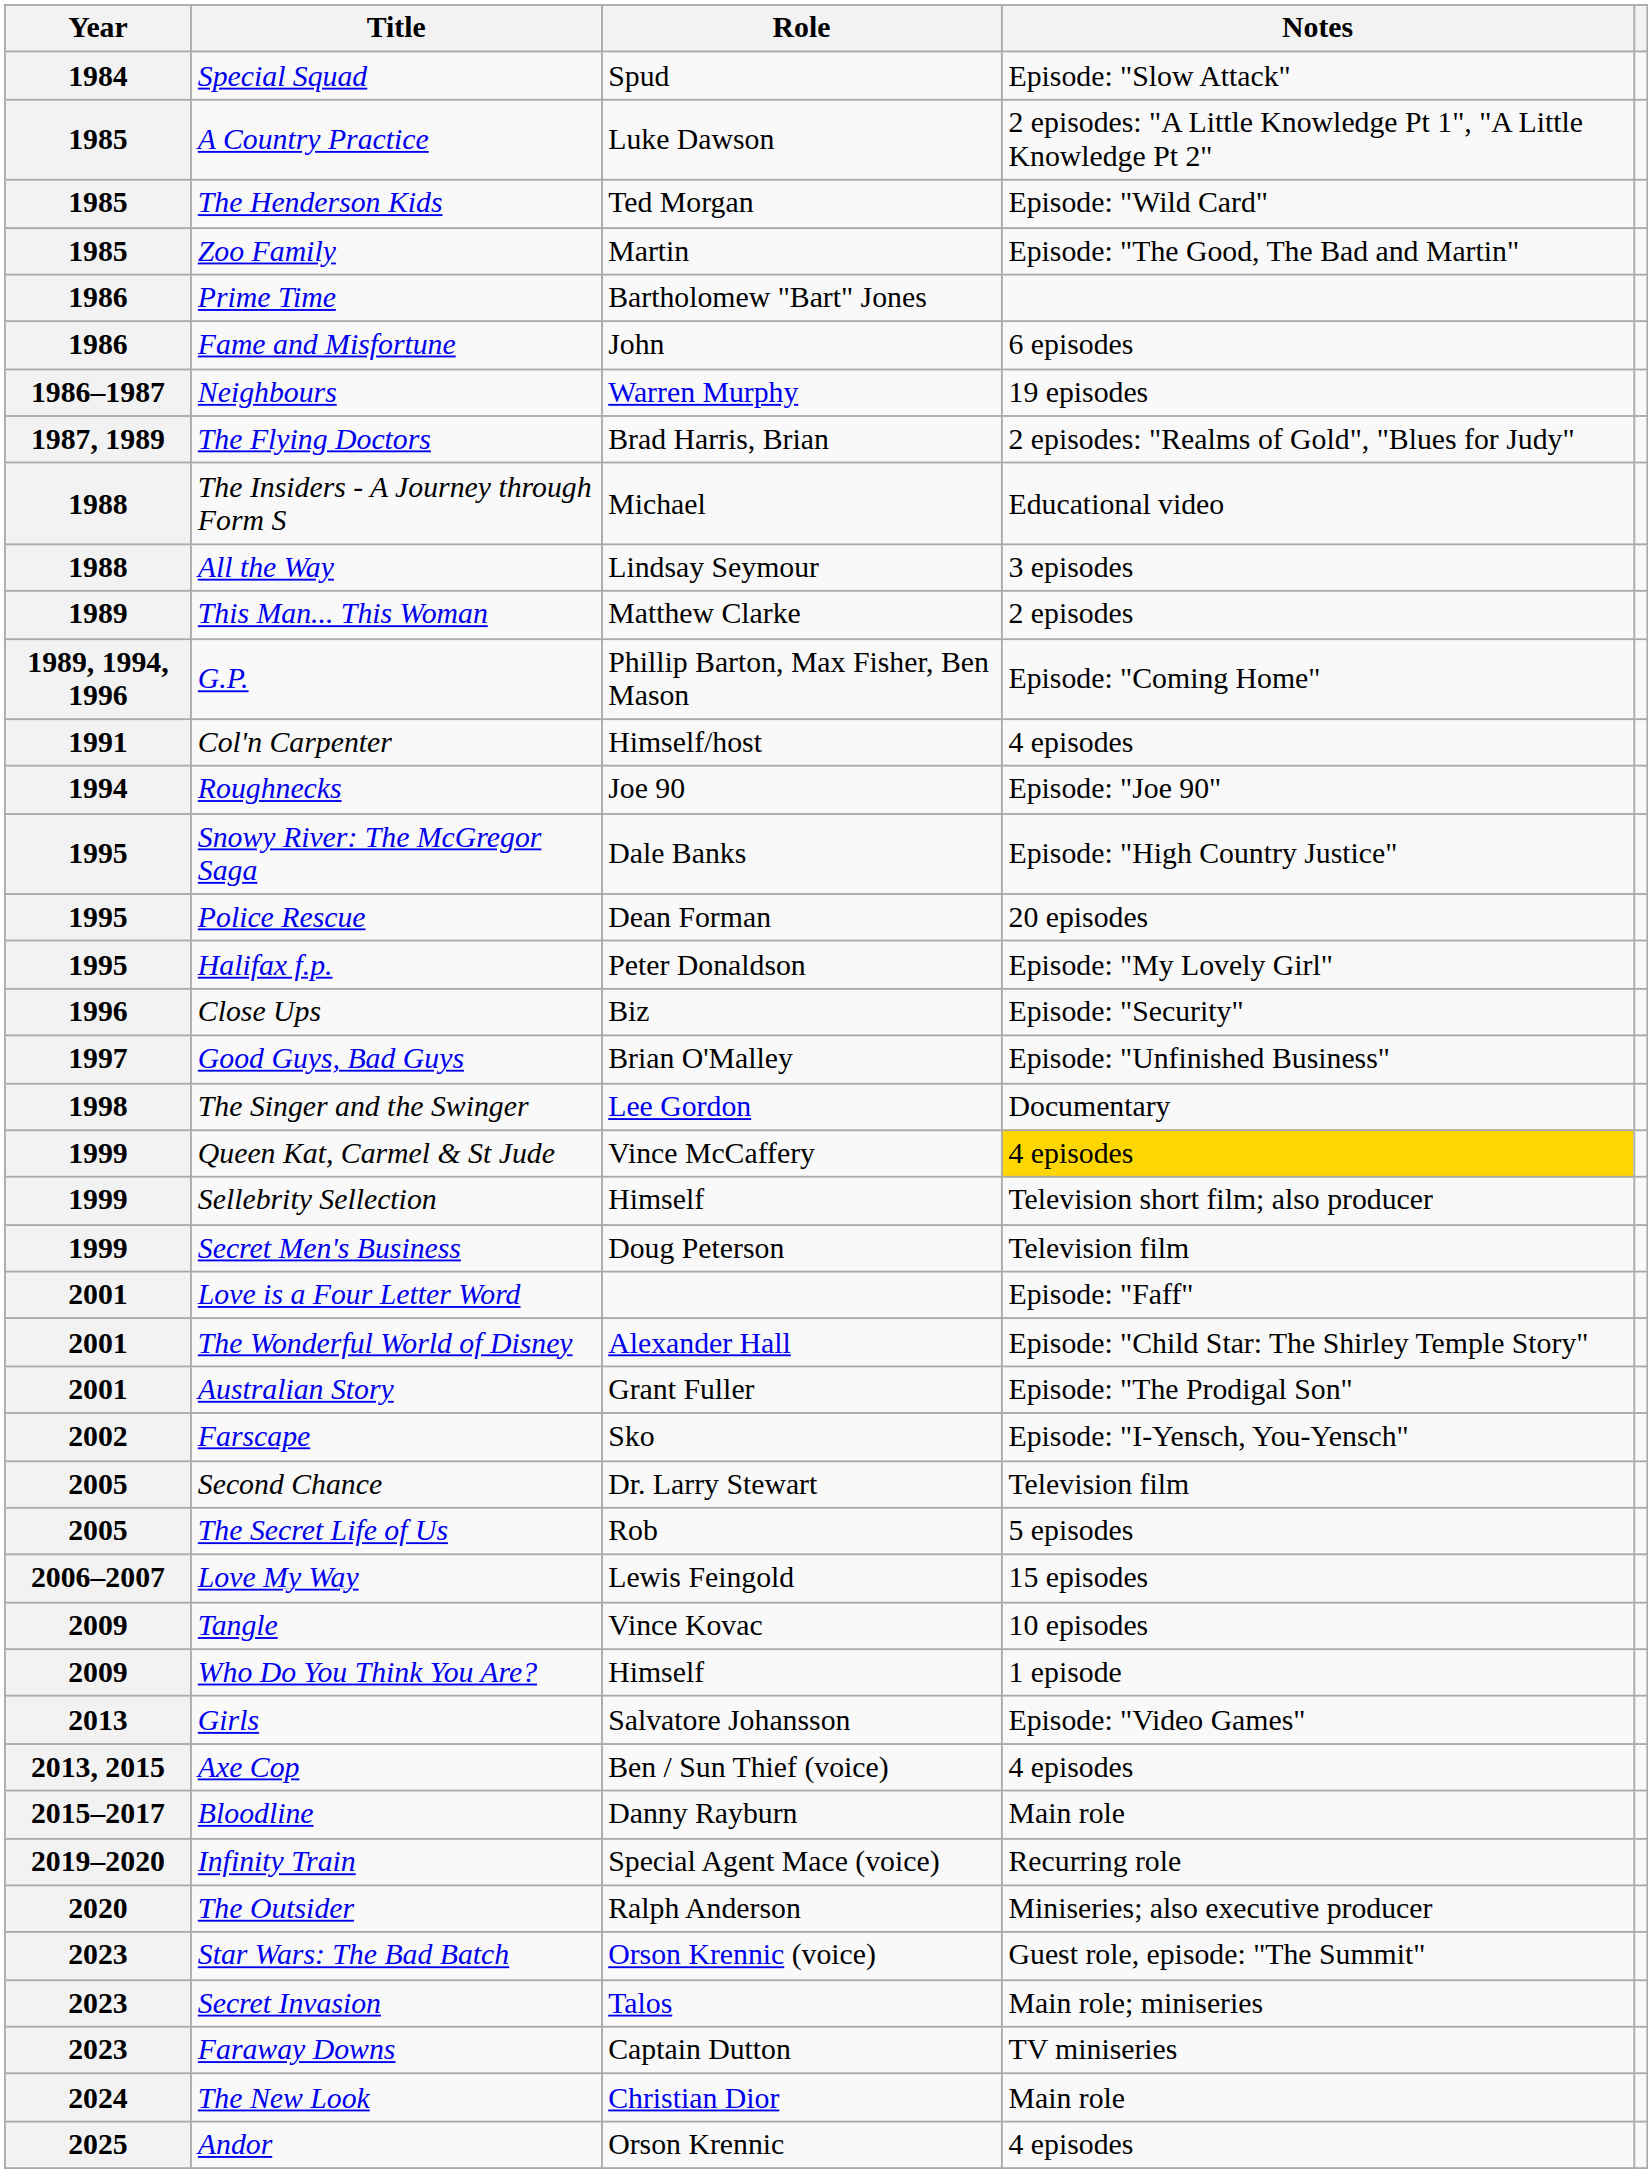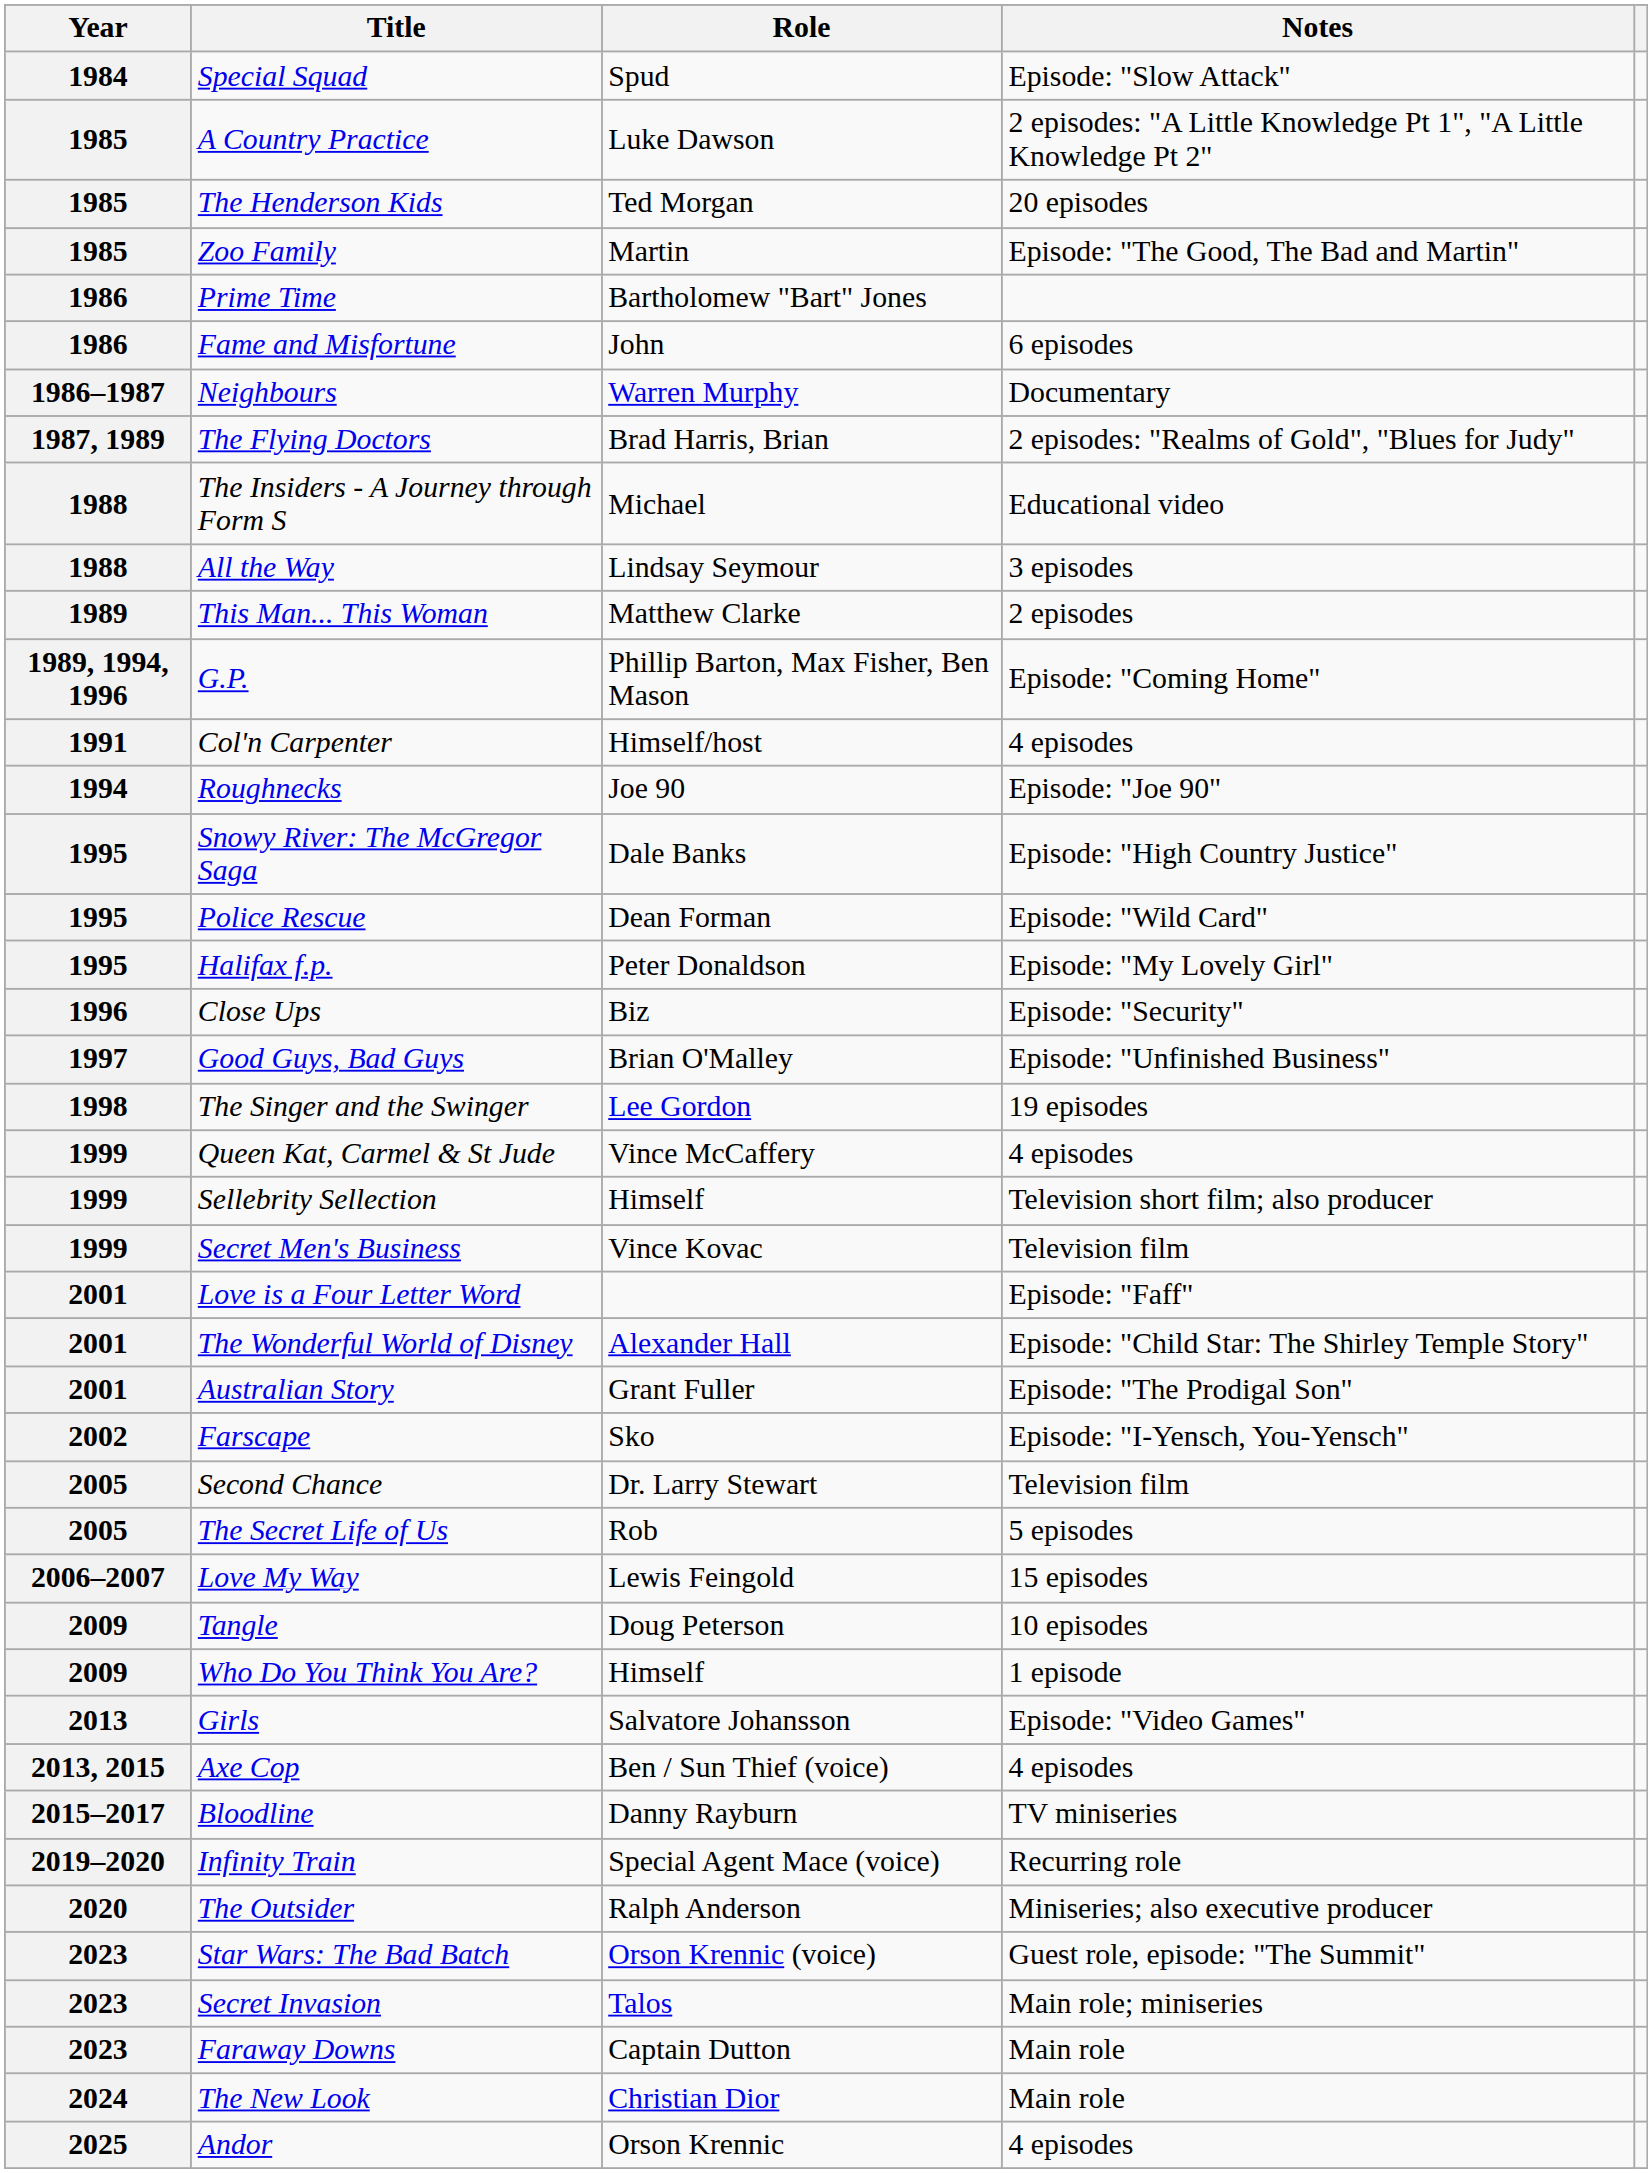The Henderson Kids | Notes: Episode: "Wild Card" -> 20 episodes
Neighbours | Notes: 19 episodes -> Documentary
Police Rescue | Notes: 20 episodes -> Episode: "Wild Card"
The Singer and the Swinger | Notes: Documentary -> 19 episodes
Queen Kat, Carmel & St Jude | Notes: gold background -> no background
Secret Men's Business | Role: Doug Peterson -> Vince Kovac
Tangle | Role: Vince Kovac -> Doug Peterson
Bloodline | Notes: Main role -> TV miniseries
Faraway Downs | Notes: TV miniseries -> Main role
